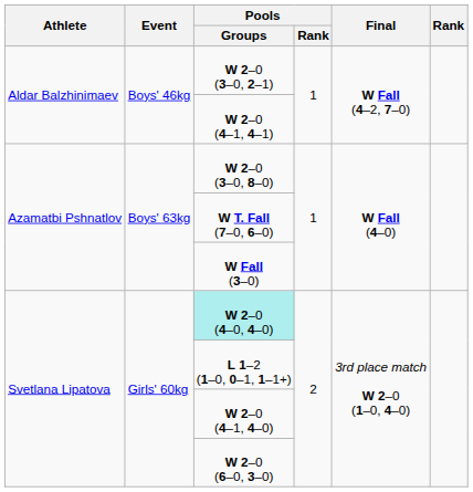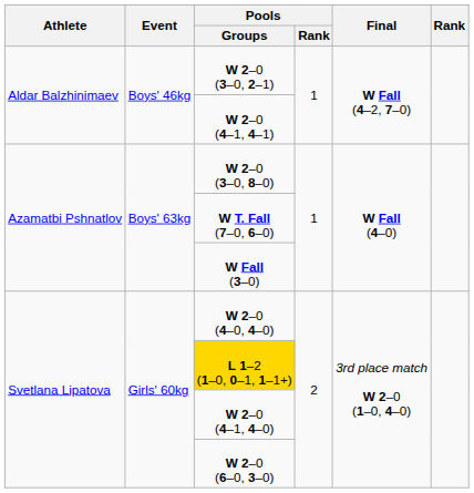W 2–0 (4–0, 4–0) | Pools / Groups: paleturquoise background -> no background
L 1–2 (1–0, 0–1, 1–1+) | Pools / Groups: no background -> gold background
